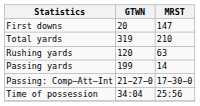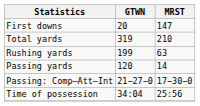Rushing yards | GTWN: 120 -> 199
Passing yards | GTWN: 199 -> 120
